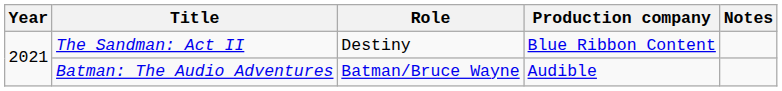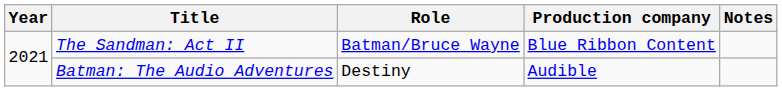The Sandman: Act II | Role: Destiny -> Batman/Bruce Wayne
Batman: The Audio Adventures | Role: Batman/Bruce Wayne -> Destiny
